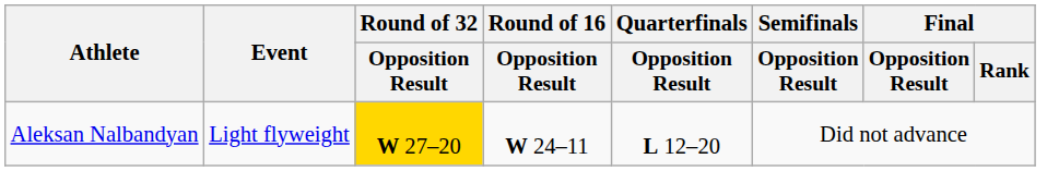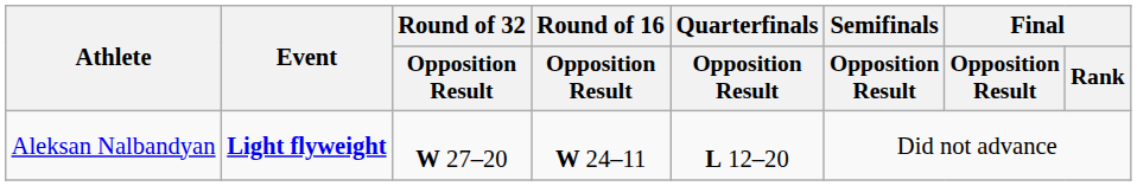Aleksan Nalbandyan | Event: normal -> bold
Aleksan Nalbandyan | Round of 32 / Opposition Result: gold background -> no background
